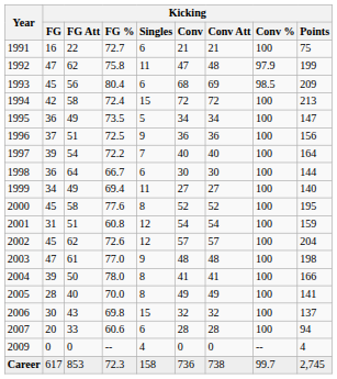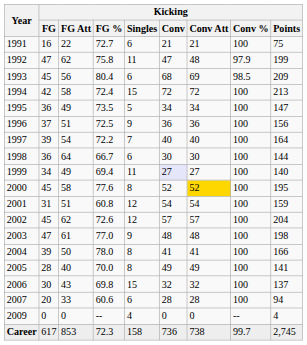1999 | Kicking / Conv: no background -> lavender background
2000 | Kicking / Conv Att: no background -> gold background
